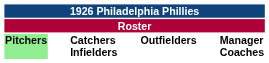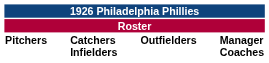Pitchers | column 1: lightgreen background -> no background
